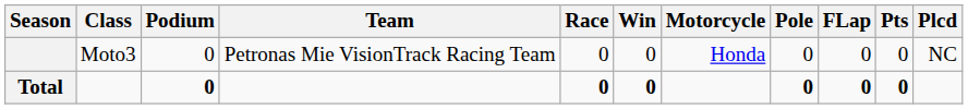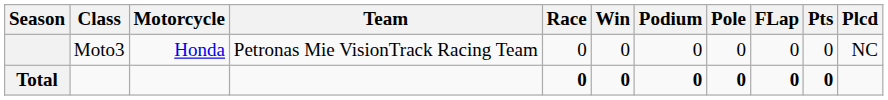columns swapped: Motorcycle <-> Podium
